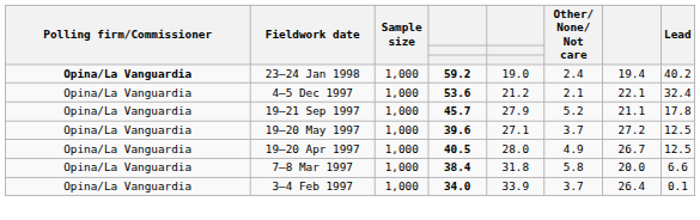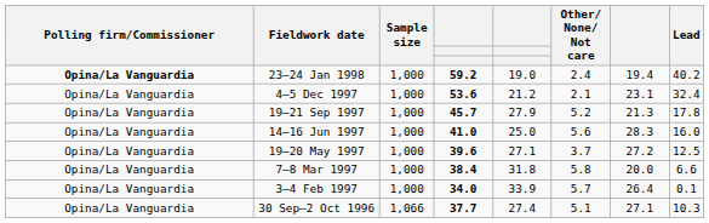4–5 Dec 1997 | column 7: 22.1 -> 23.1
19–21 Sep 1997 | column 7: 21.1 -> 21.3
+ row: Opina/La Vanguardia | 14–16 Jun 1997 | 1,000 | 41.0 | 25.0 | 5.6 | 28.3 | 16.0
- row: Opina/La Vanguardia | 19–20 Apr 1997 | 1,000 | 40.5 | 28.0 | 4.9 | 26.7 | 12.5
3–4 Feb 1997 | Other/ None/ Not care: 3.7 -> 5.7
+ row: Opina/La Vanguardia | 30 Sep–2 Oct 1996 | 1,066 | 37.7 | 27.4 | 5.1 | 27.1 | 10.3
